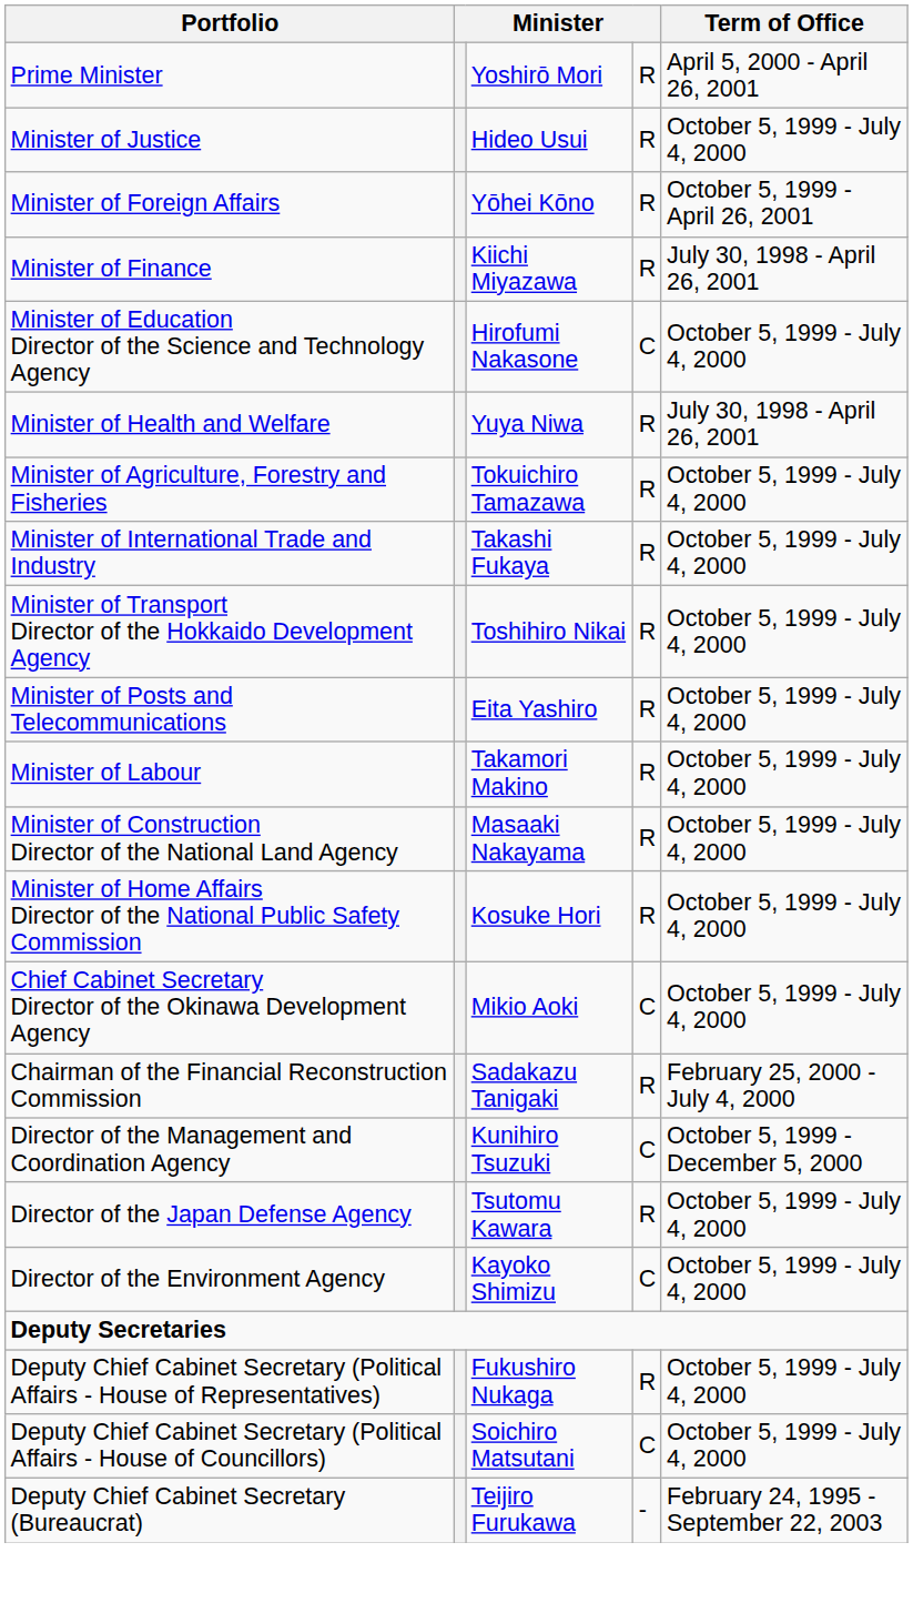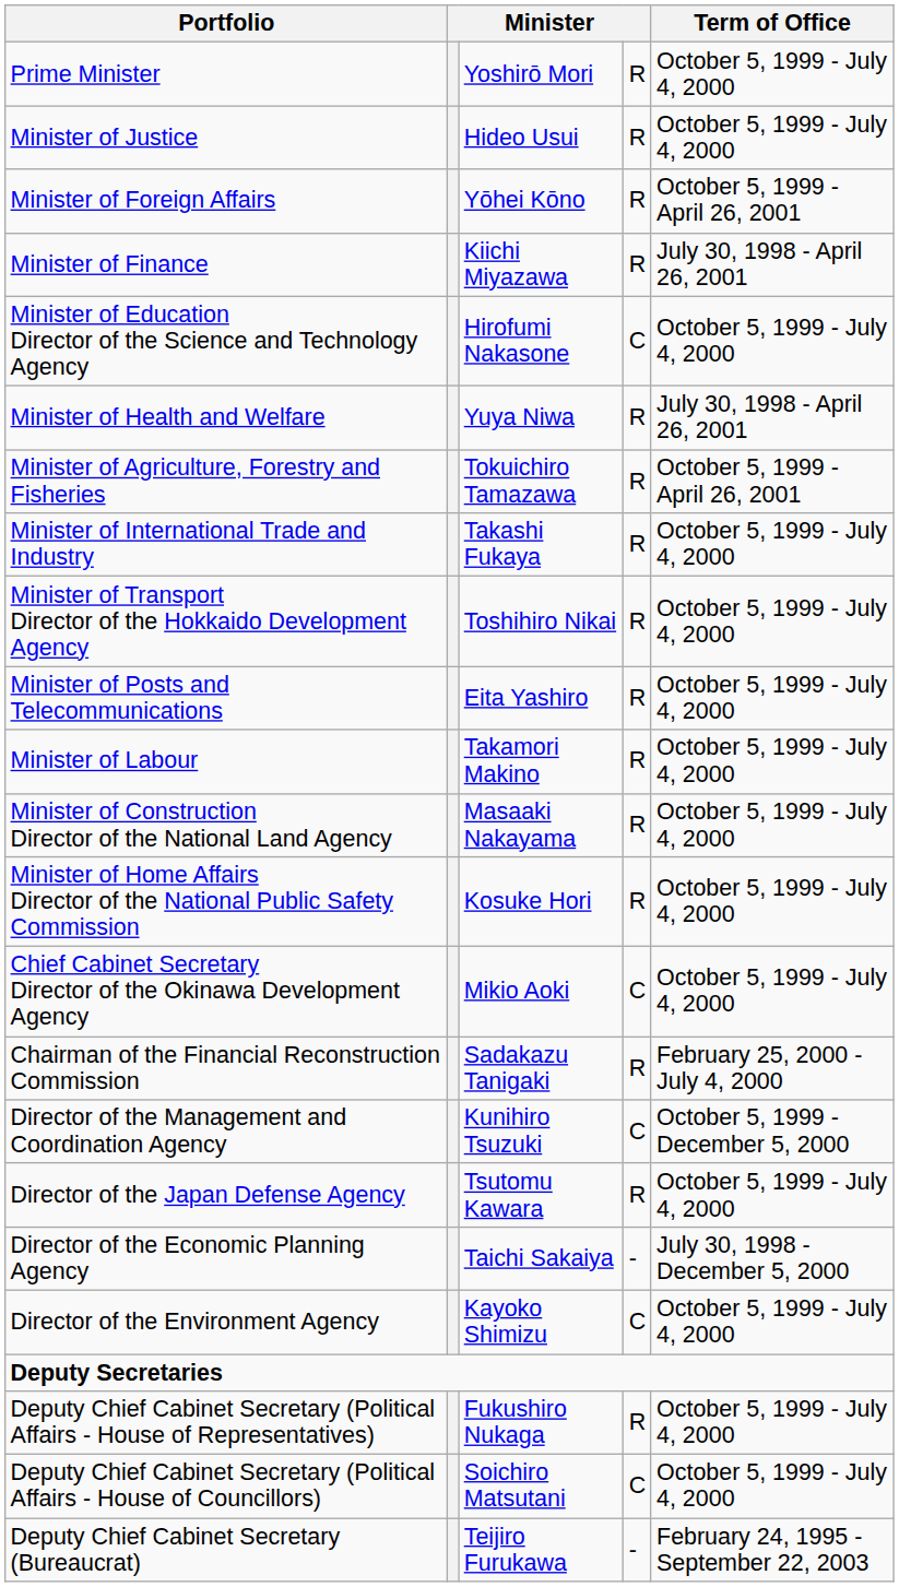Prime Minister | Term of Office: April 5, 2000 - April 26, 2001 -> October 5, 1999 - July 4, 2000
Minister of Agriculture, Forestry and Fisheries | Term of Office: October 5, 1999 - July 4, 2000 -> October 5, 1999 - April 26, 2001
+ row: Director of the Economic Planning Agency | Taichi Sakaiya | - | July 30, 1998 - December 5, 2000
